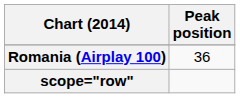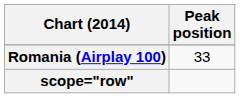Romania (Airplay 100) | Peak position: 36 -> 33
